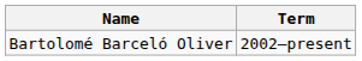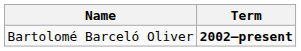Bartolomé Barceló Oliver | Term: normal -> bold
